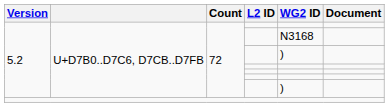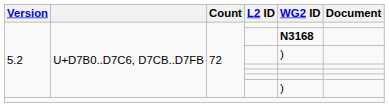row 3 | WG2 ID: normal -> bold
